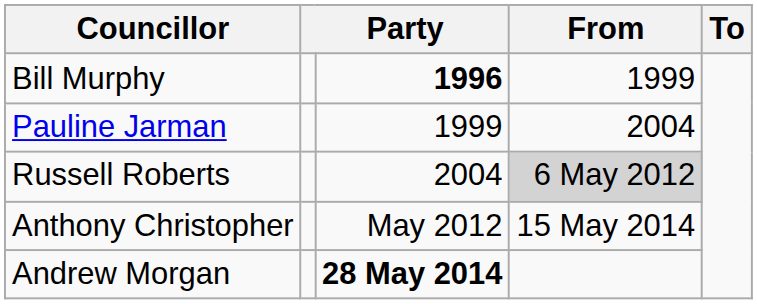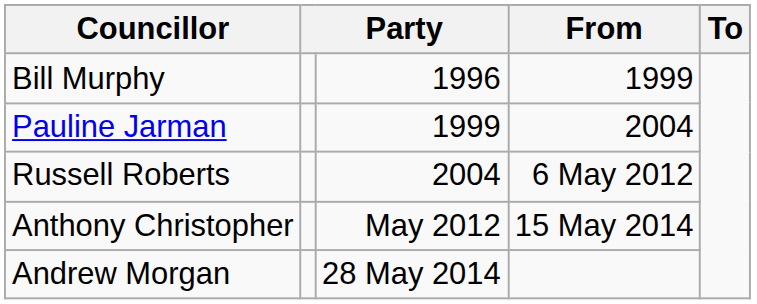Bill Murphy | column 3: bold -> normal
Russell Roberts | From: lightgrey background -> no background
Andrew Morgan | column 3: bold -> normal
